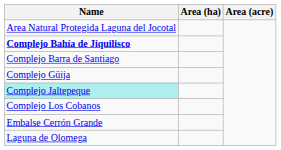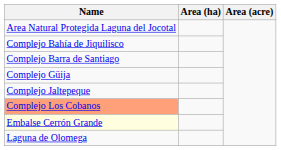Complejo Bahía de Jiquilisco | Name: bold -> normal
Complejo Jaltepeque | Name: paleturquoise background -> no background
Complejo Los Cobanos | Name: no background -> lightsalmon background
Embalse Cerrón Grande | Name: no background -> lightyellow background
